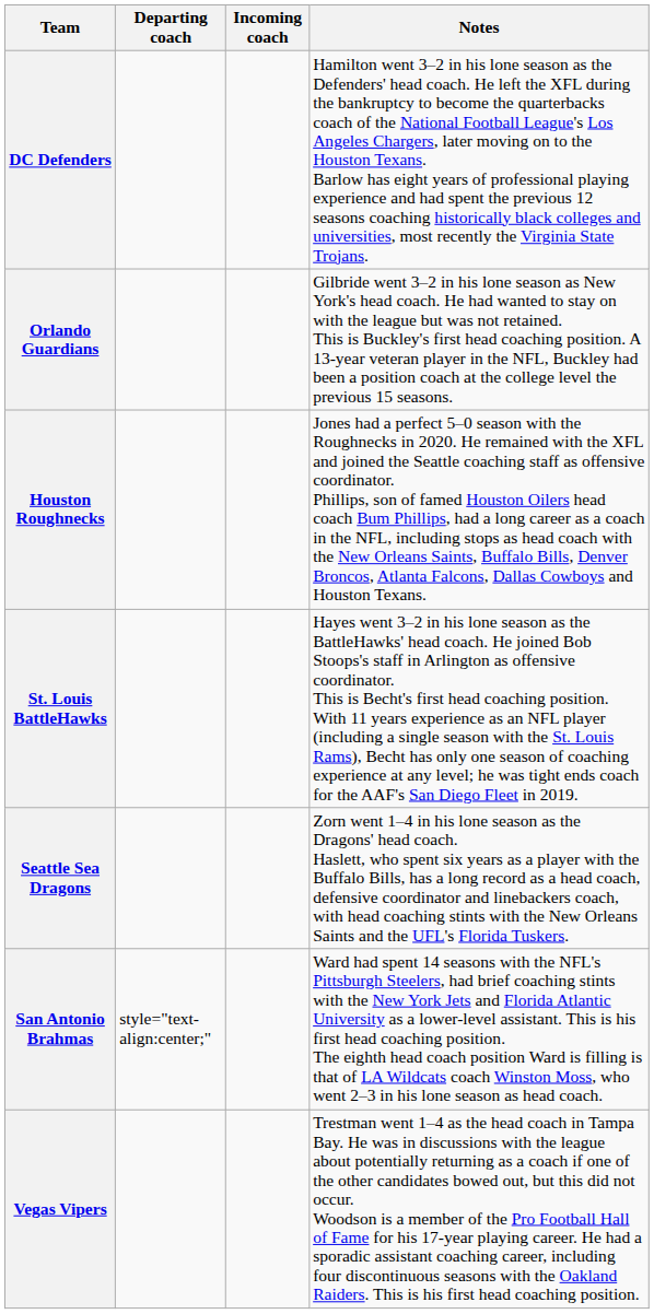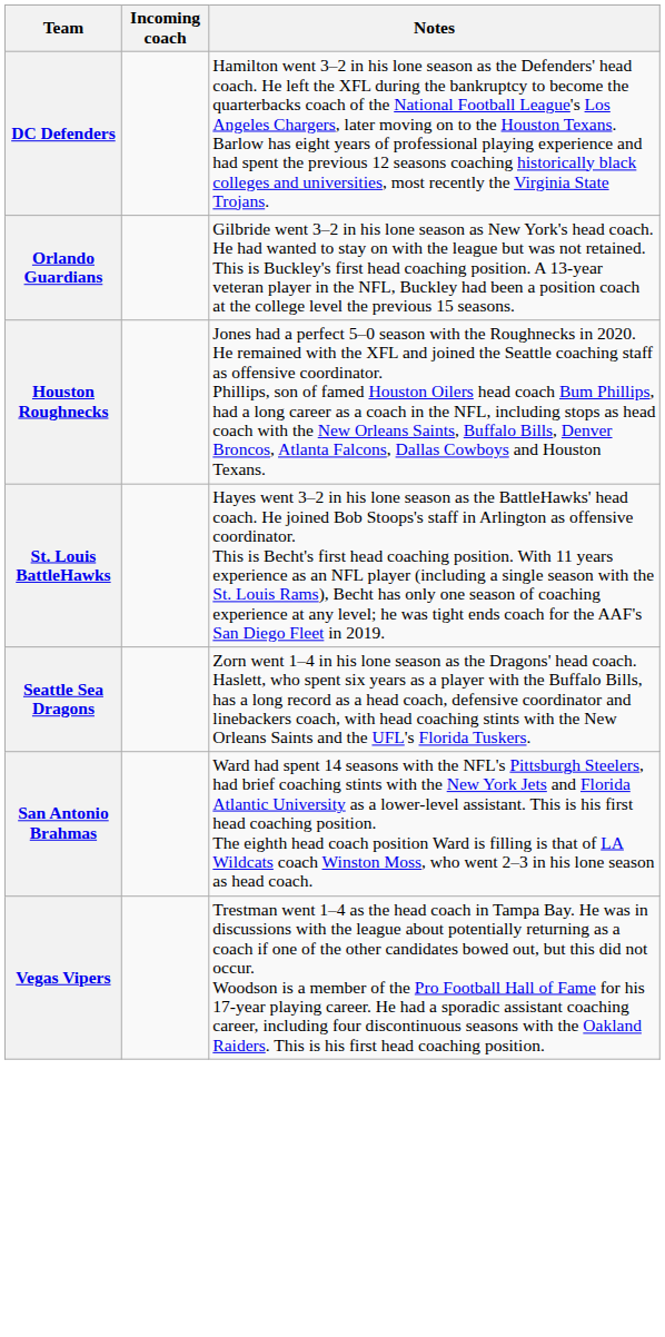- column: Departing coach | style="text-align:center;"
